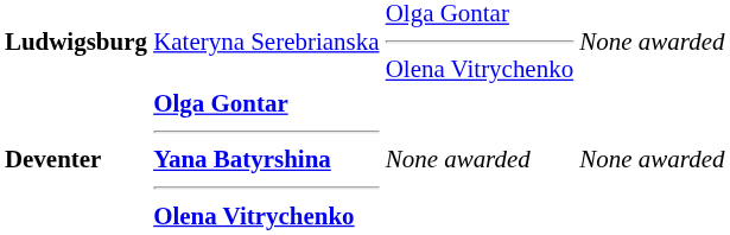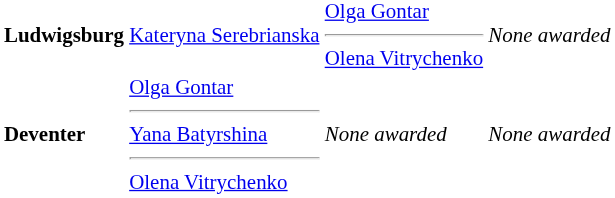Deventer | column 2: bold -> normal
